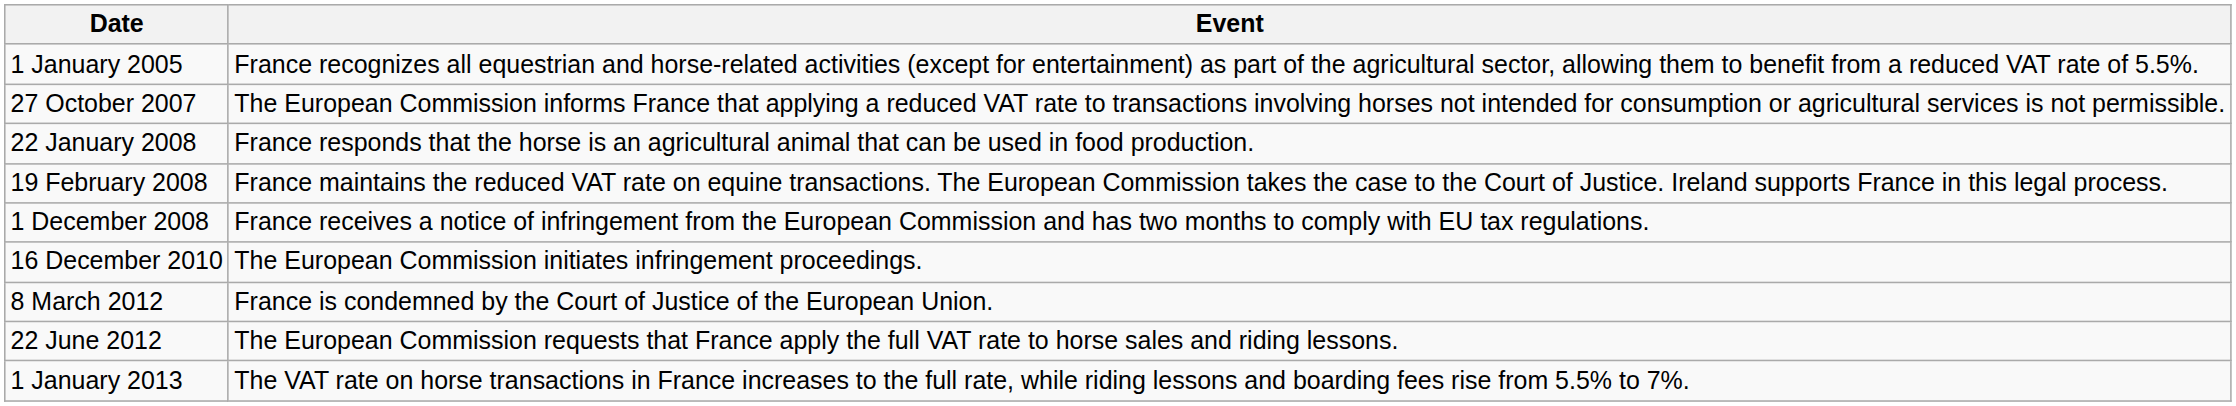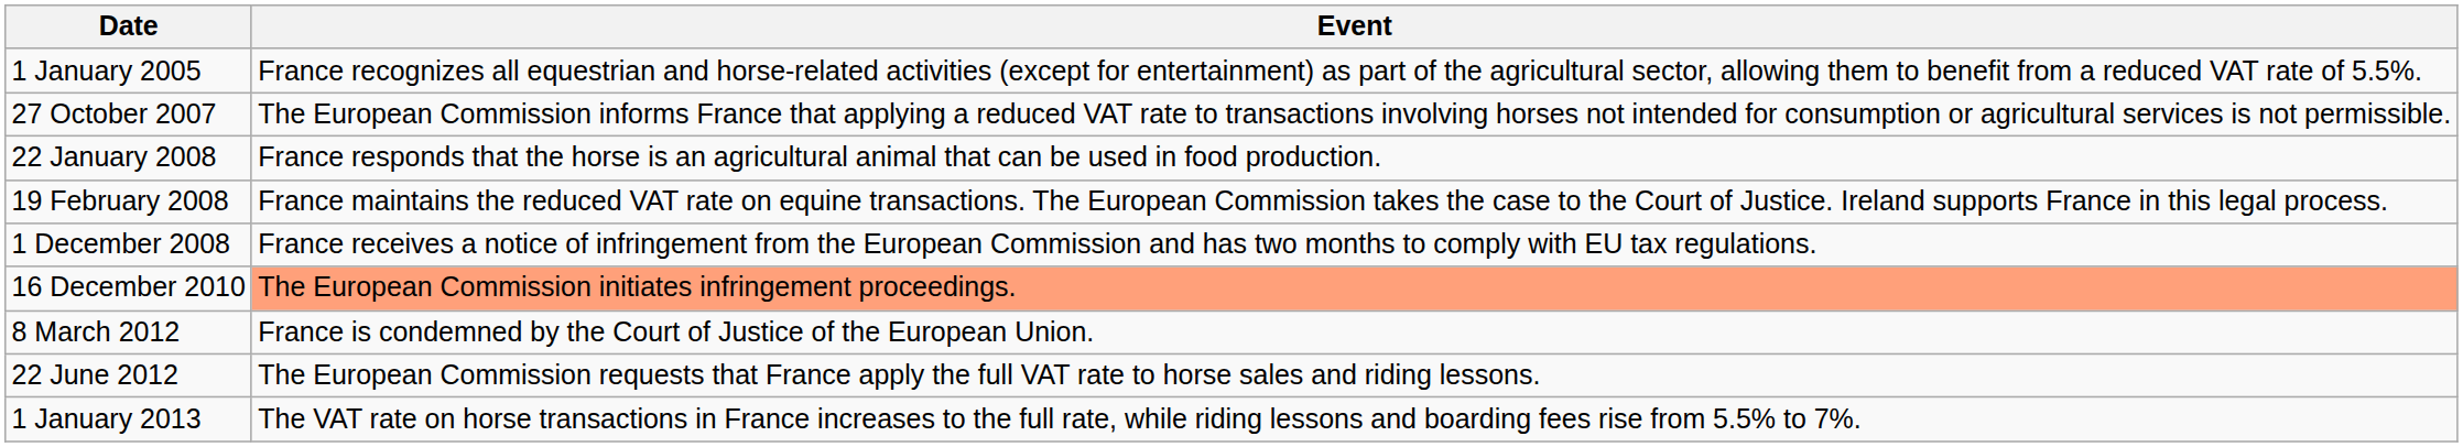16 December 2010 | Event: no background -> lightsalmon background
